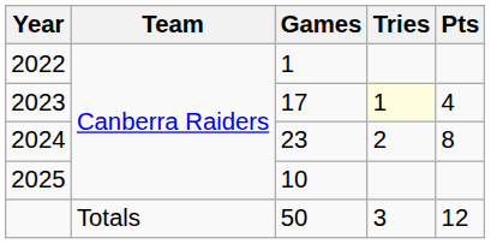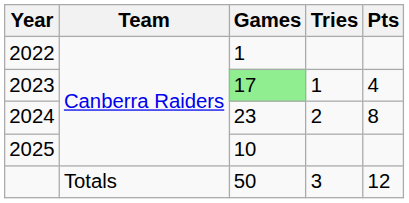2023 | Games: no background -> lightgreen background
2023 | Tries: lightyellow background -> no background
